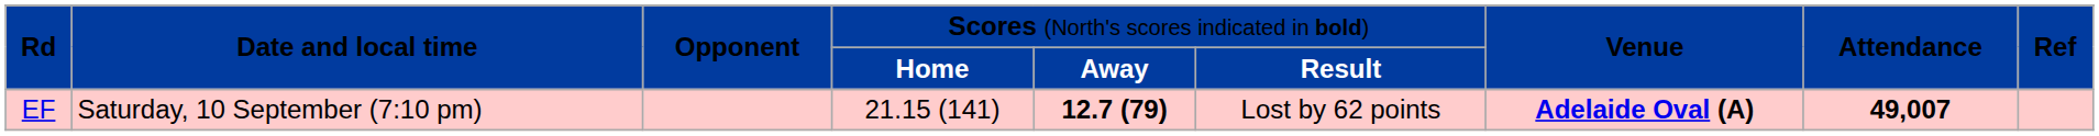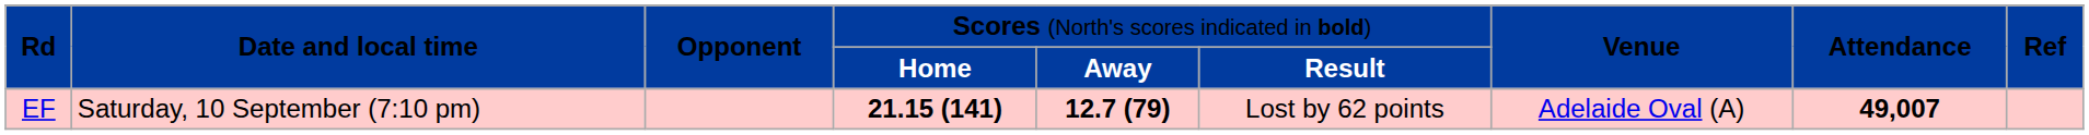EF | column 4: normal -> bold
EF | column 7: bold -> normal
